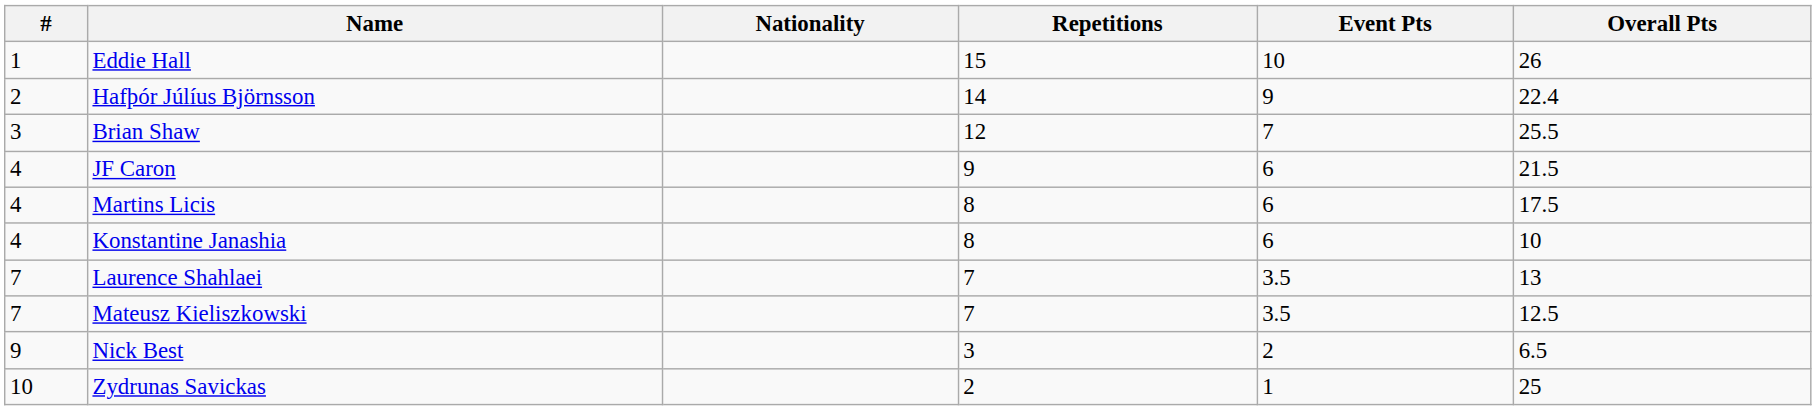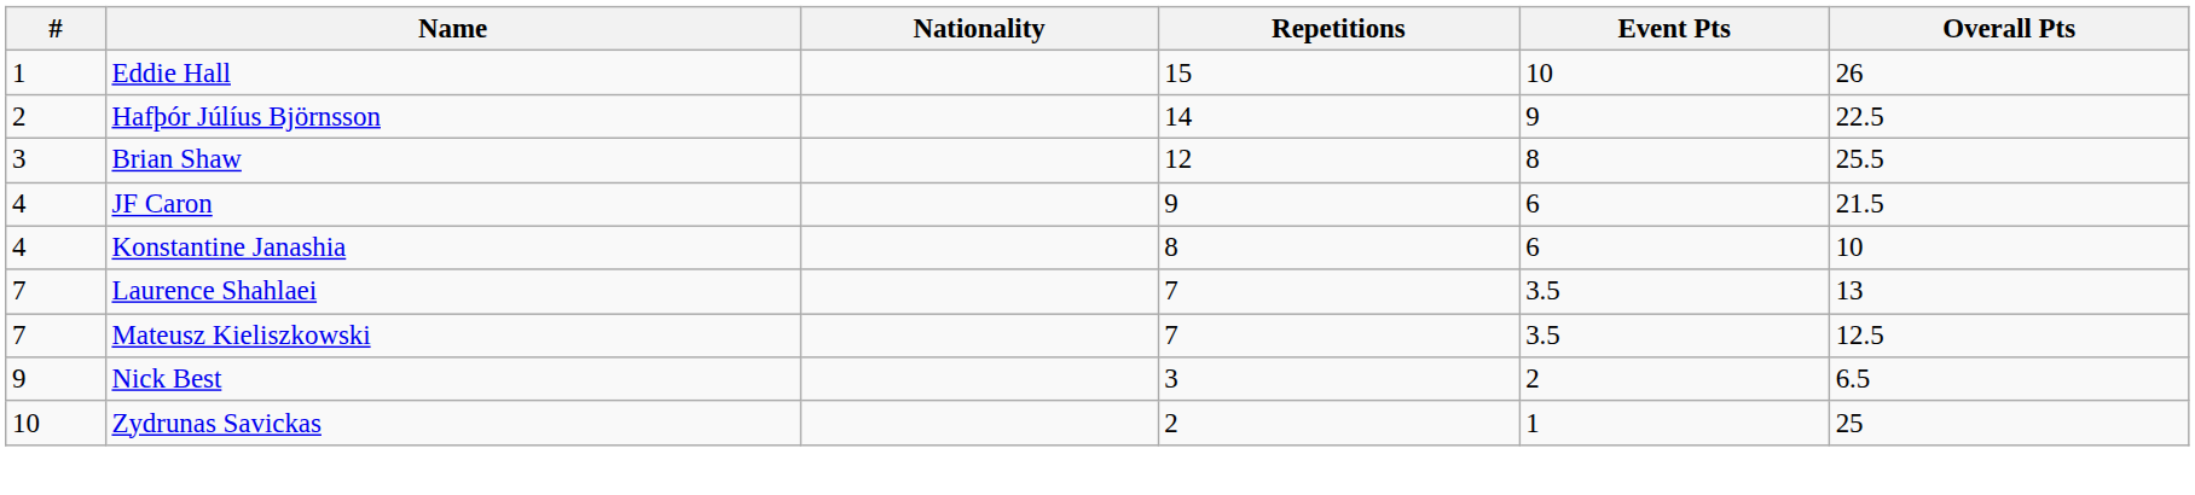Hafþór Júlíus Björnsson | Overall Pts: 22.4 -> 22.5
Brian Shaw | Event Pts: 7 -> 8
- row: 4 | Martins Licis | 8 | 6 | 17.5
